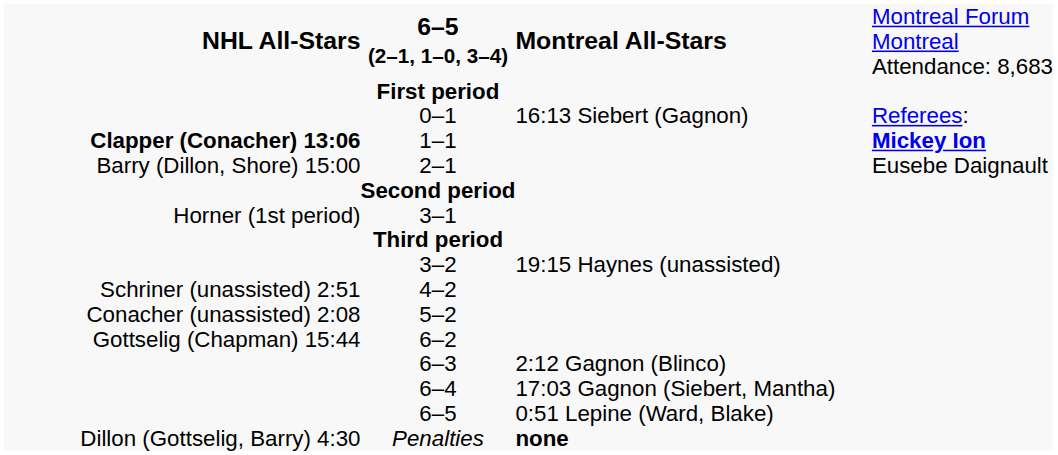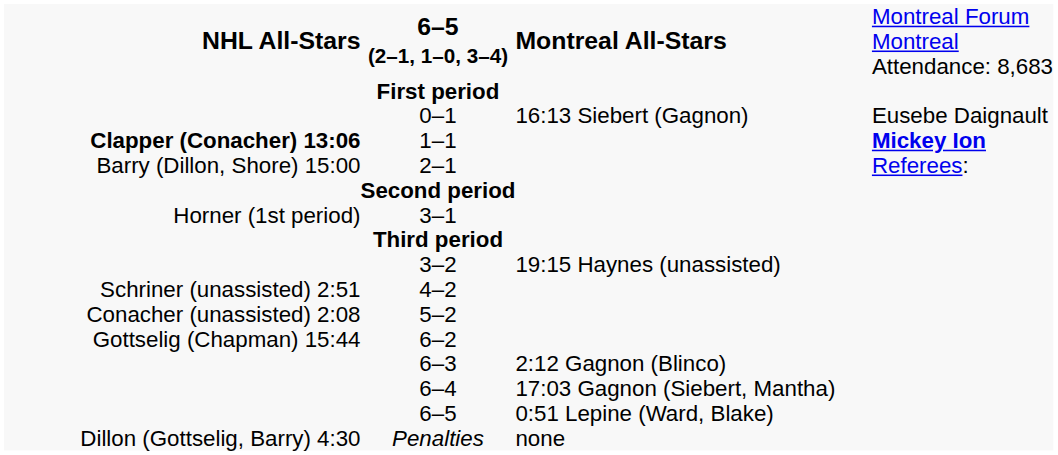0–1 | column 4: Referees: -> Eusebe Daignault
2–1 | column 4: Eusebe Daignault -> Referees:
Penalties | column 3: bold -> normal
